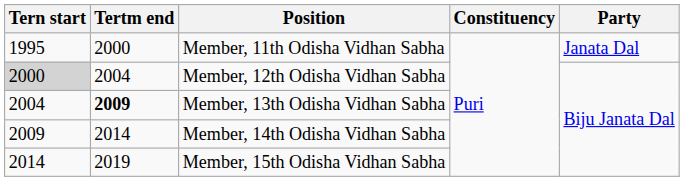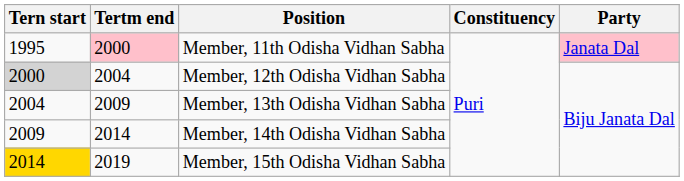Member, 11th Odisha Vidhan Sabha | Tertm end: no background -> pink background
Member, 11th Odisha Vidhan Sabha | Party: no background -> pink background
Member, 13th Odisha Vidhan Sabha | Tertm end: bold -> normal
Member, 15th Odisha Vidhan Sabha | Tern start: no background -> gold background
